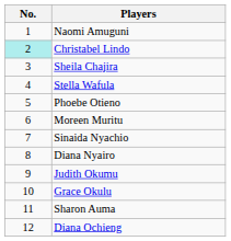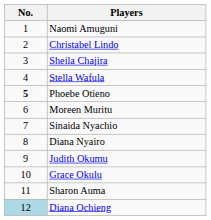Christabel Lindo | No.: paleturquoise background -> no background
Phoebe Otieno | No.: normal -> bold
Diana Ochieng | No.: no background -> lightblue background
